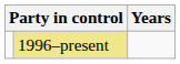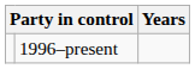1996–present | column 2: khaki background -> no background
